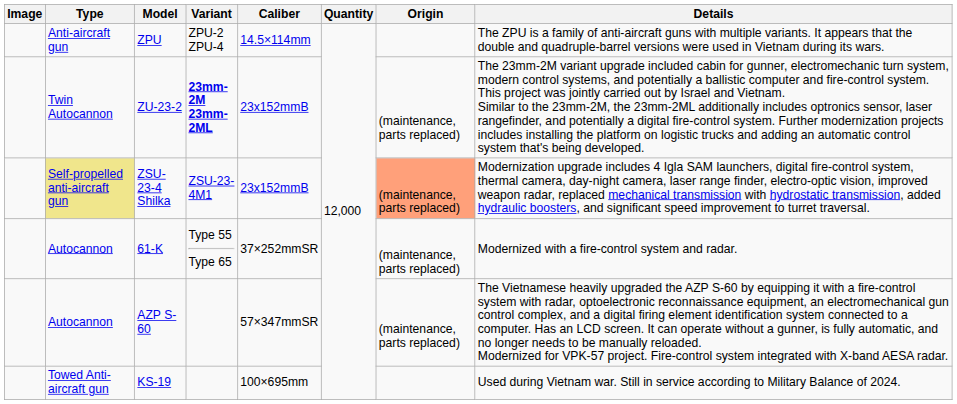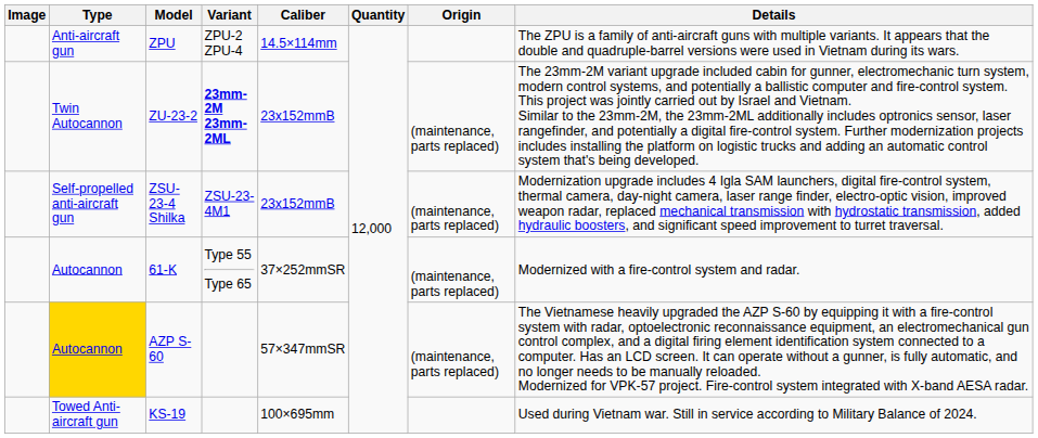ZSU-23-4 Shilka | Type: khaki background -> no background
ZSU-23-4 Shilka | Origin: lightsalmon background -> no background
AZP S-60 | Type: no background -> gold background
